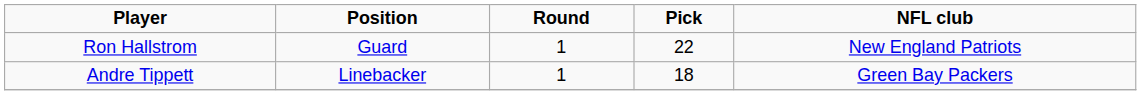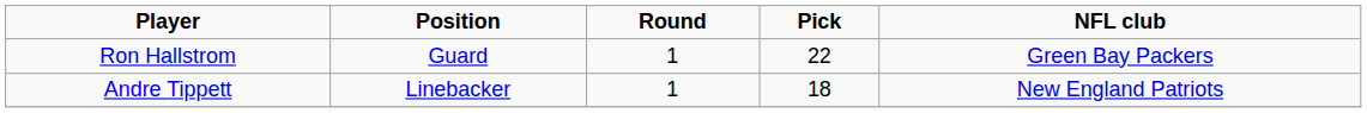Ron Hallstrom | NFL club: New England Patriots -> Green Bay Packers
Andre Tippett | NFL club: Green Bay Packers -> New England Patriots
